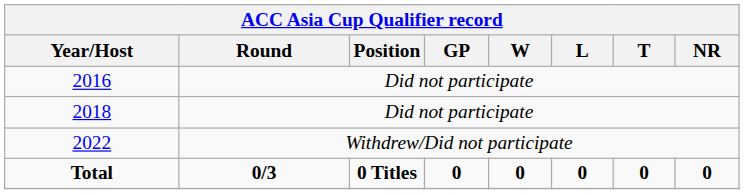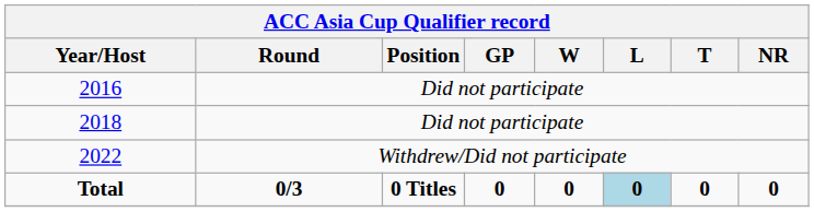Total | L: no background -> lightblue background
